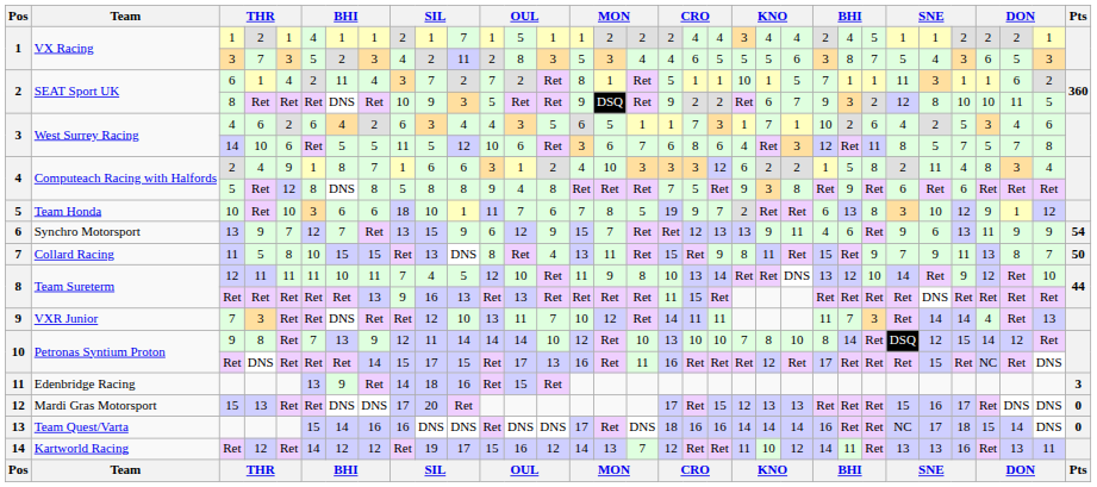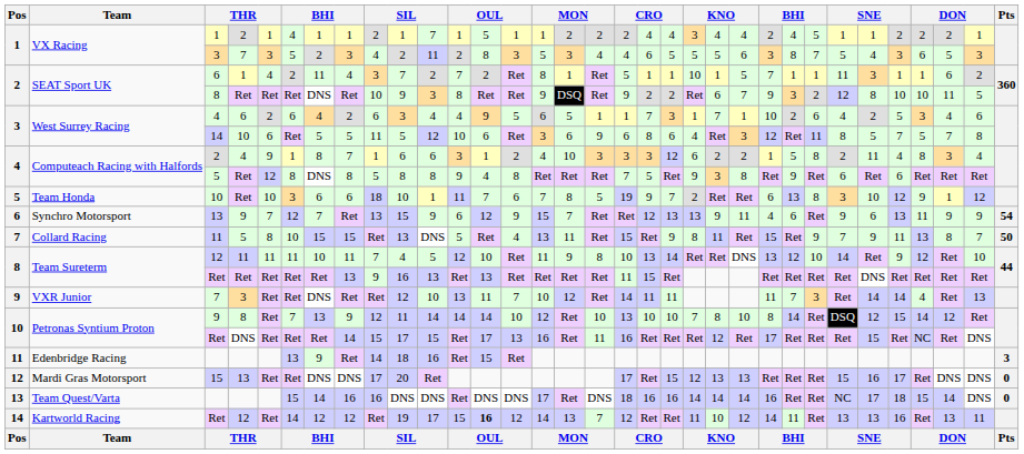row 5 | column 12: 5 -> 8
row 6 | column 13: 3 -> 9
row 7 | column 17: 7 -> 9
row 12 | column 12: 8 -> 5
row 21 | column 13: normal -> bold
